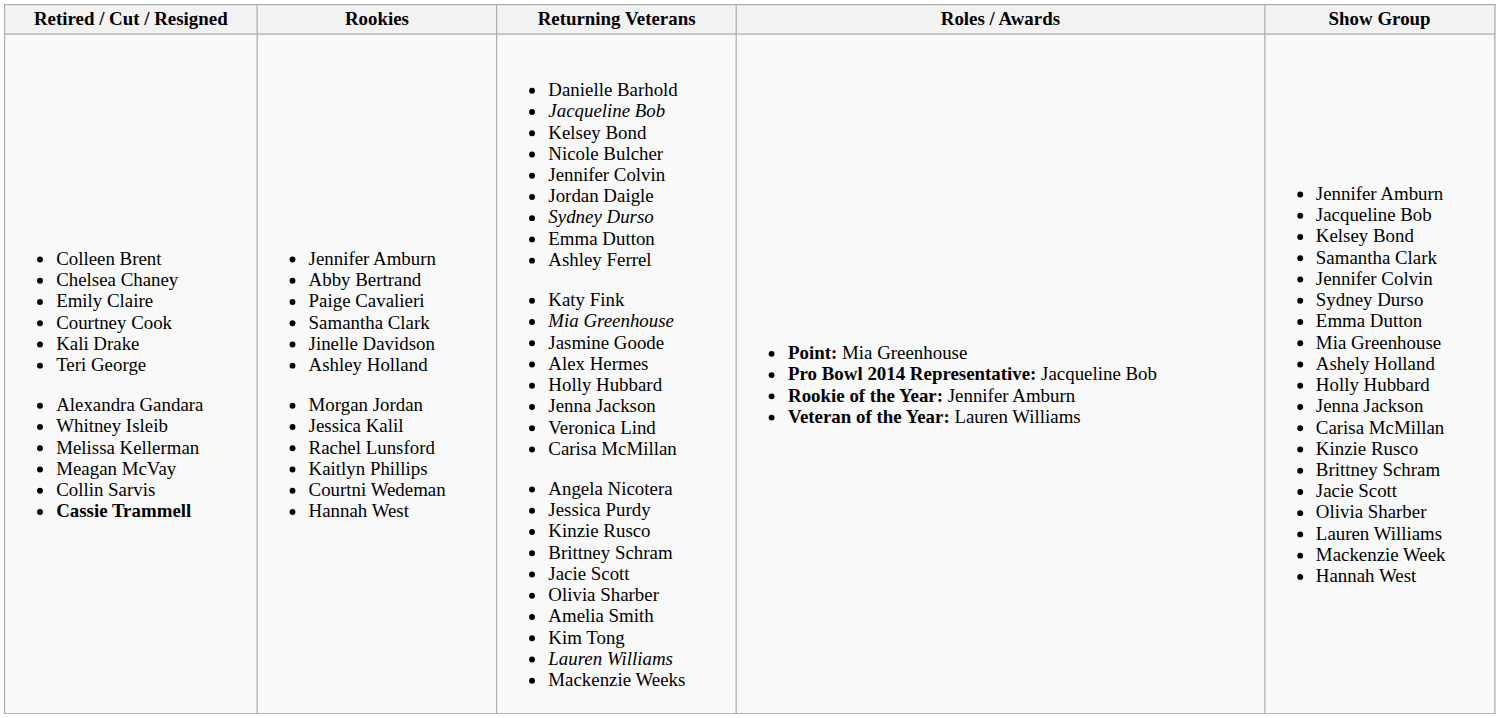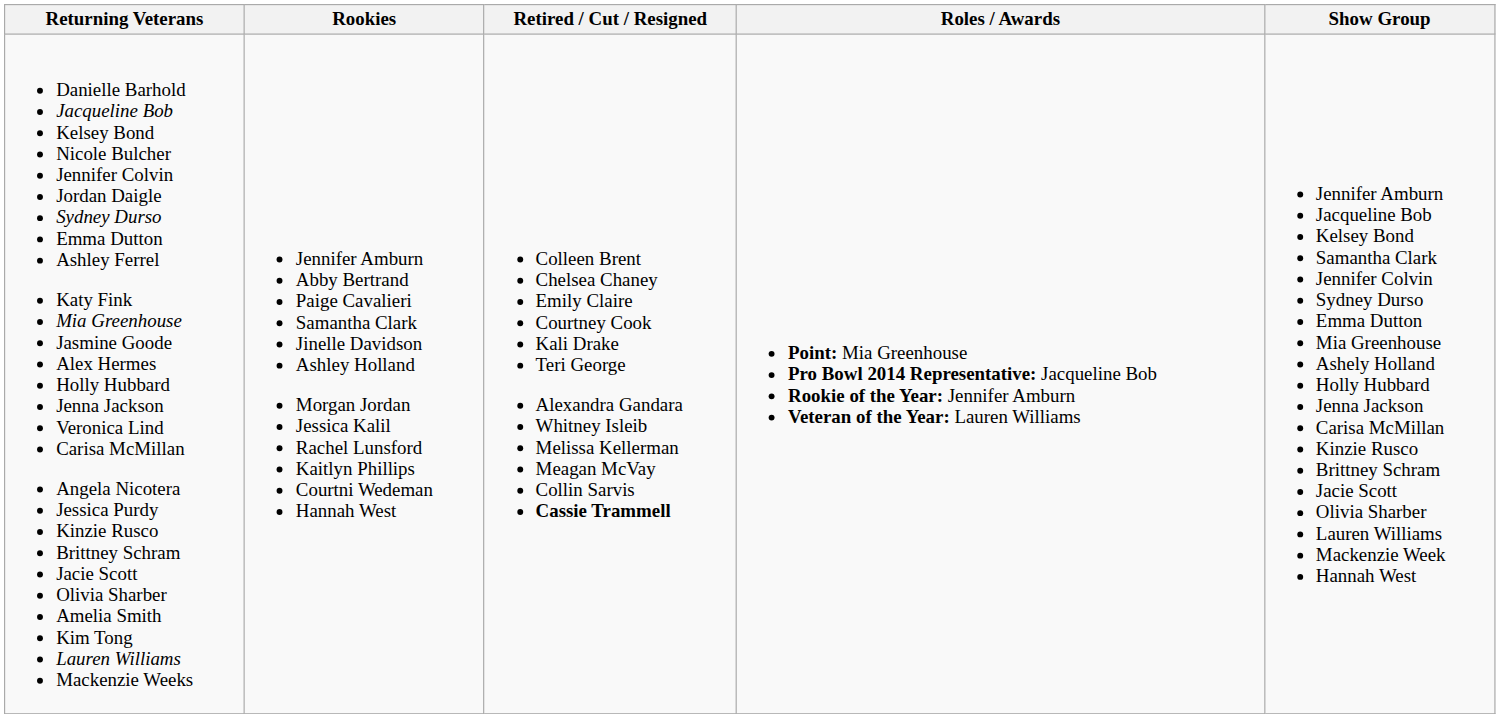columns swapped: Returning Veterans <-> Retired / Cut / Resigned
